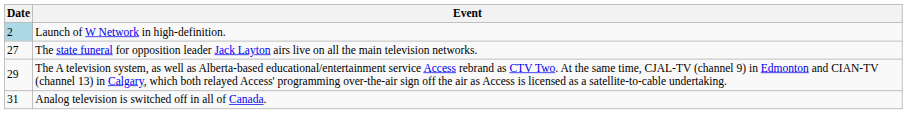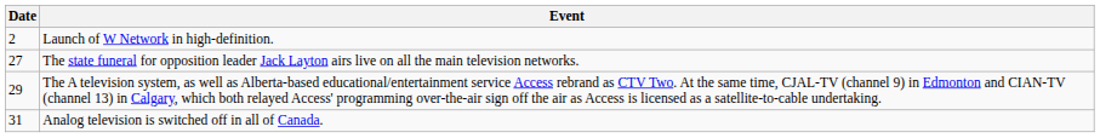Launch of W Network in high-definition. | Date: lightblue background -> no background
